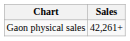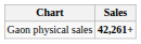Gaon physical sales | Sales: normal -> bold
